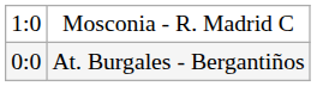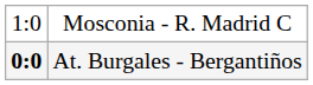At. Burgales - Bergantiños | column 1: normal -> bold
